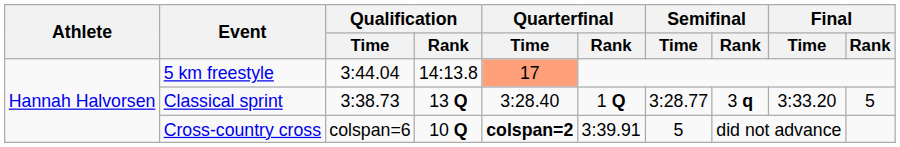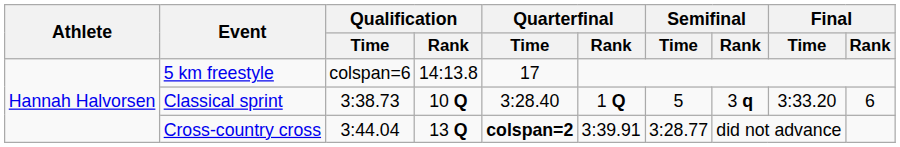5 km freestyle | Qualification / Time: 3:44.04 -> colspan=6
5 km freestyle | Quarterfinal / Time: lightsalmon background -> no background
Classical sprint | Qualification / Rank: 13 Q -> 10 Q
Classical sprint | Semifinal / Time: 3:28.77 -> 5
Classical sprint | Final / Rank: 5 -> 6
Cross-country cross | Qualification / Time: colspan=6 -> 3:44.04
Cross-country cross | Qualification / Rank: 10 Q -> 13 Q
Cross-country cross | Semifinal / Time: 5 -> 3:28.77
